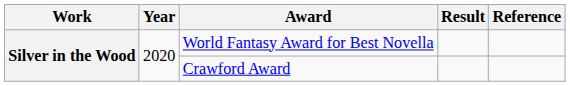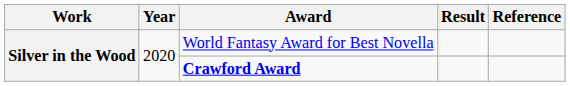Crawford Award | Award: normal -> bold
